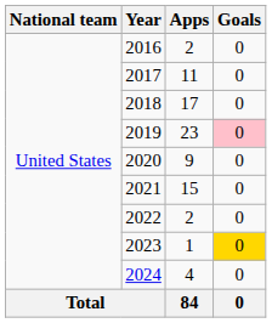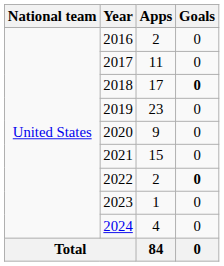2018 | Goals: normal -> bold
2019 | Goals: pink background -> no background
2022 | Goals: normal -> bold
2023 | Goals: gold background -> no background
